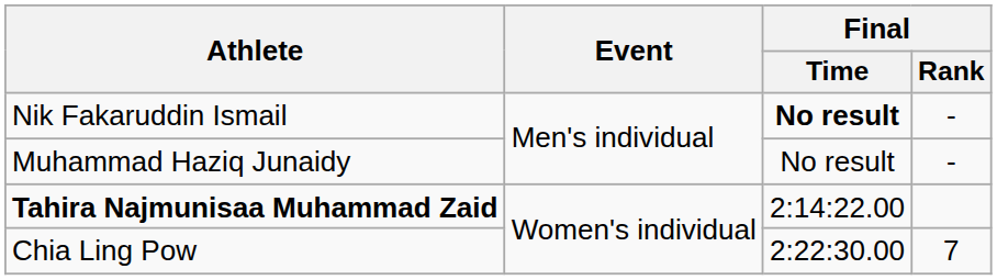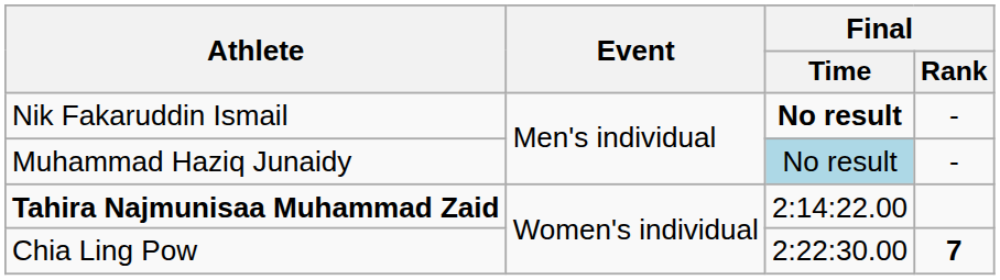Muhammad Haziq Junaidy | Final / Time: no background -> lightblue background
Chia Ling Pow | Final / Rank: normal -> bold
